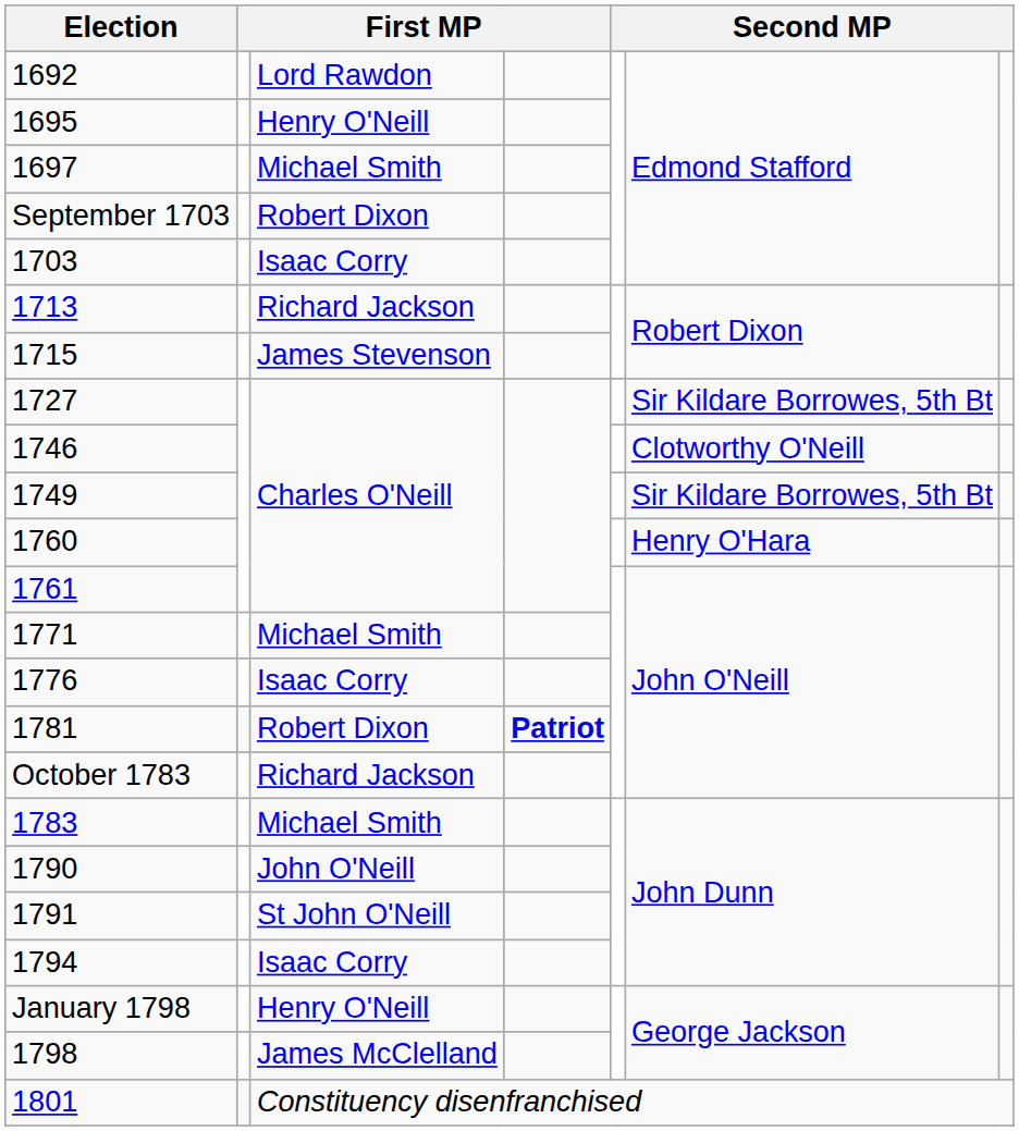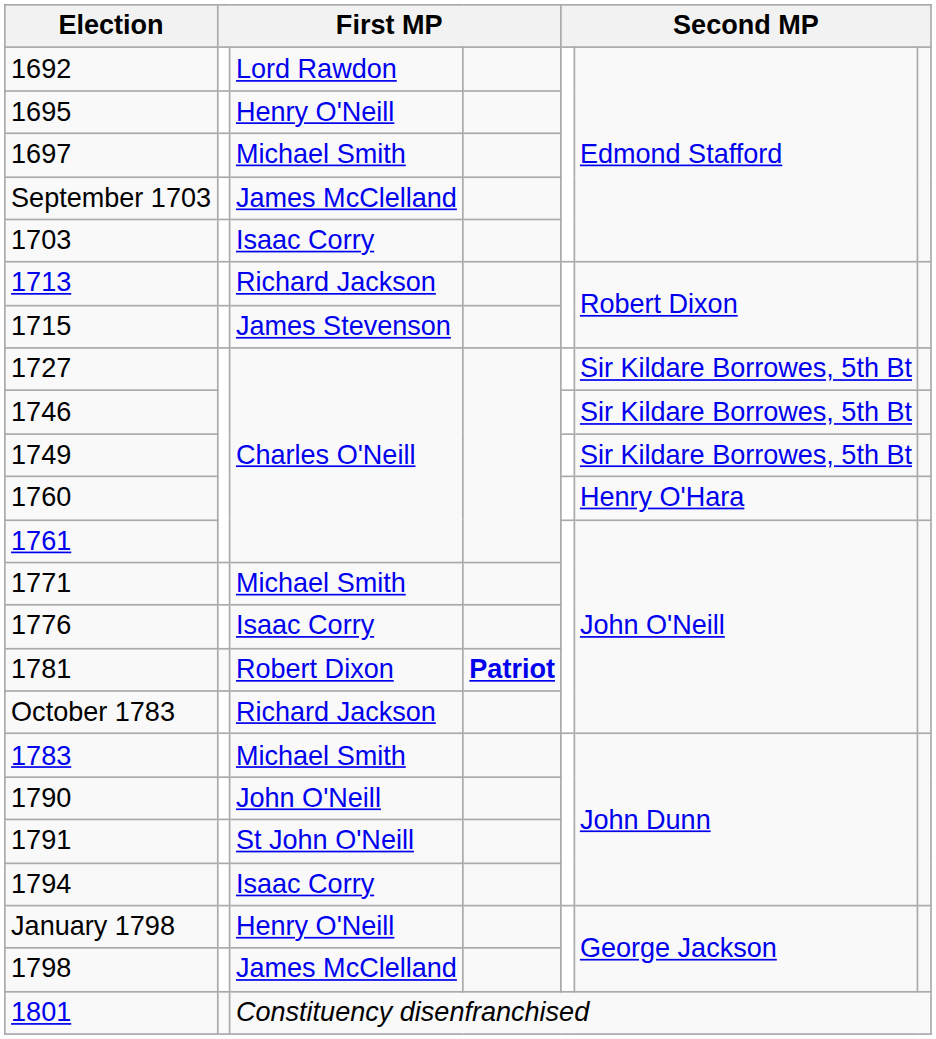September 1703 | column 3: Robert Dixon -> James McClelland
1746 | column 6: Clotworthy O'Neill -> Sir Kildare Borrowes, 5th Bt
